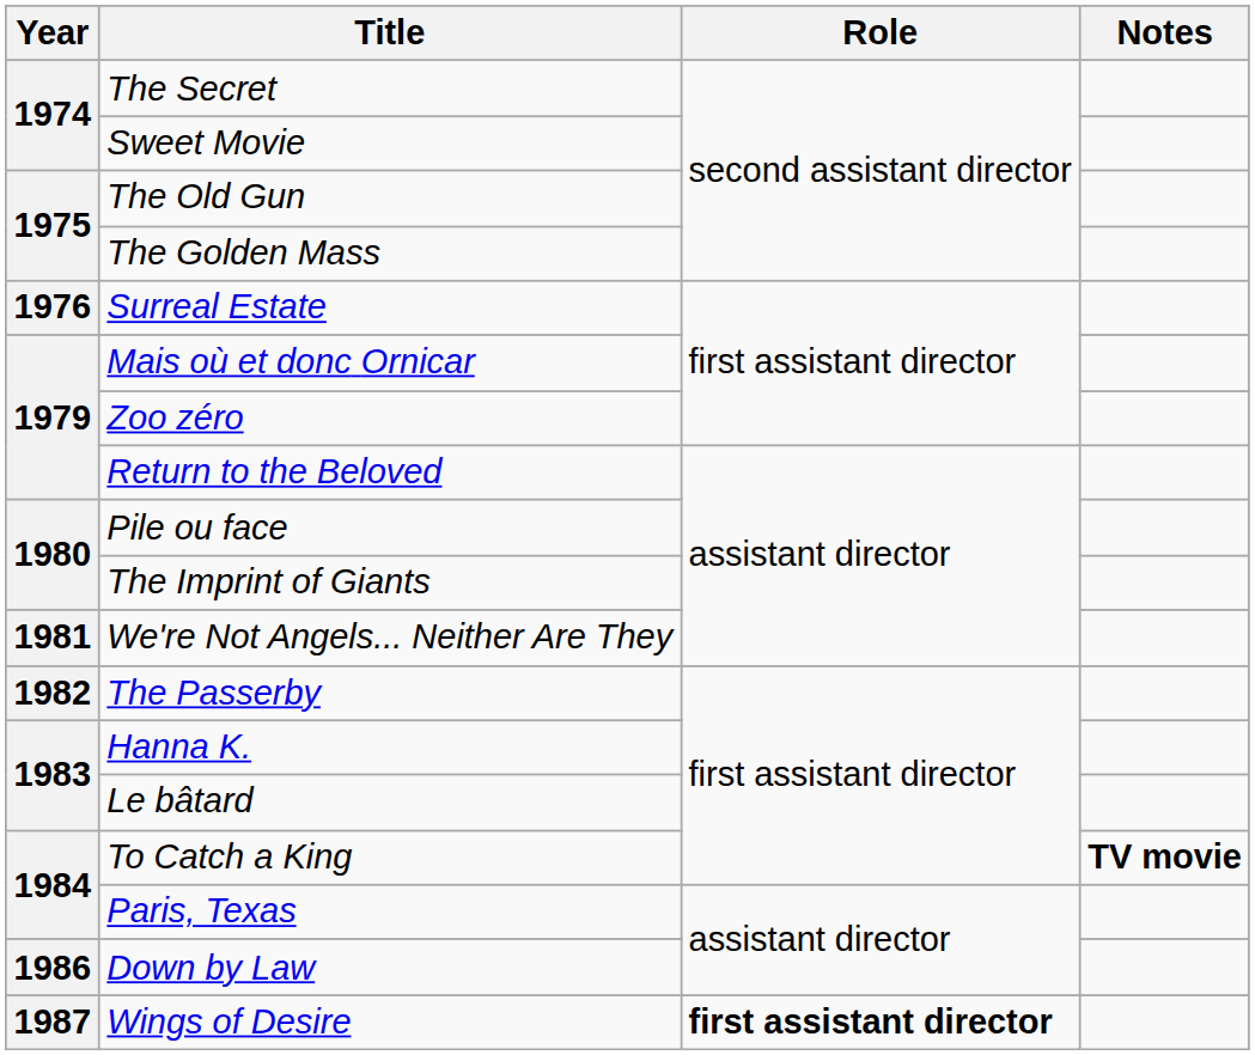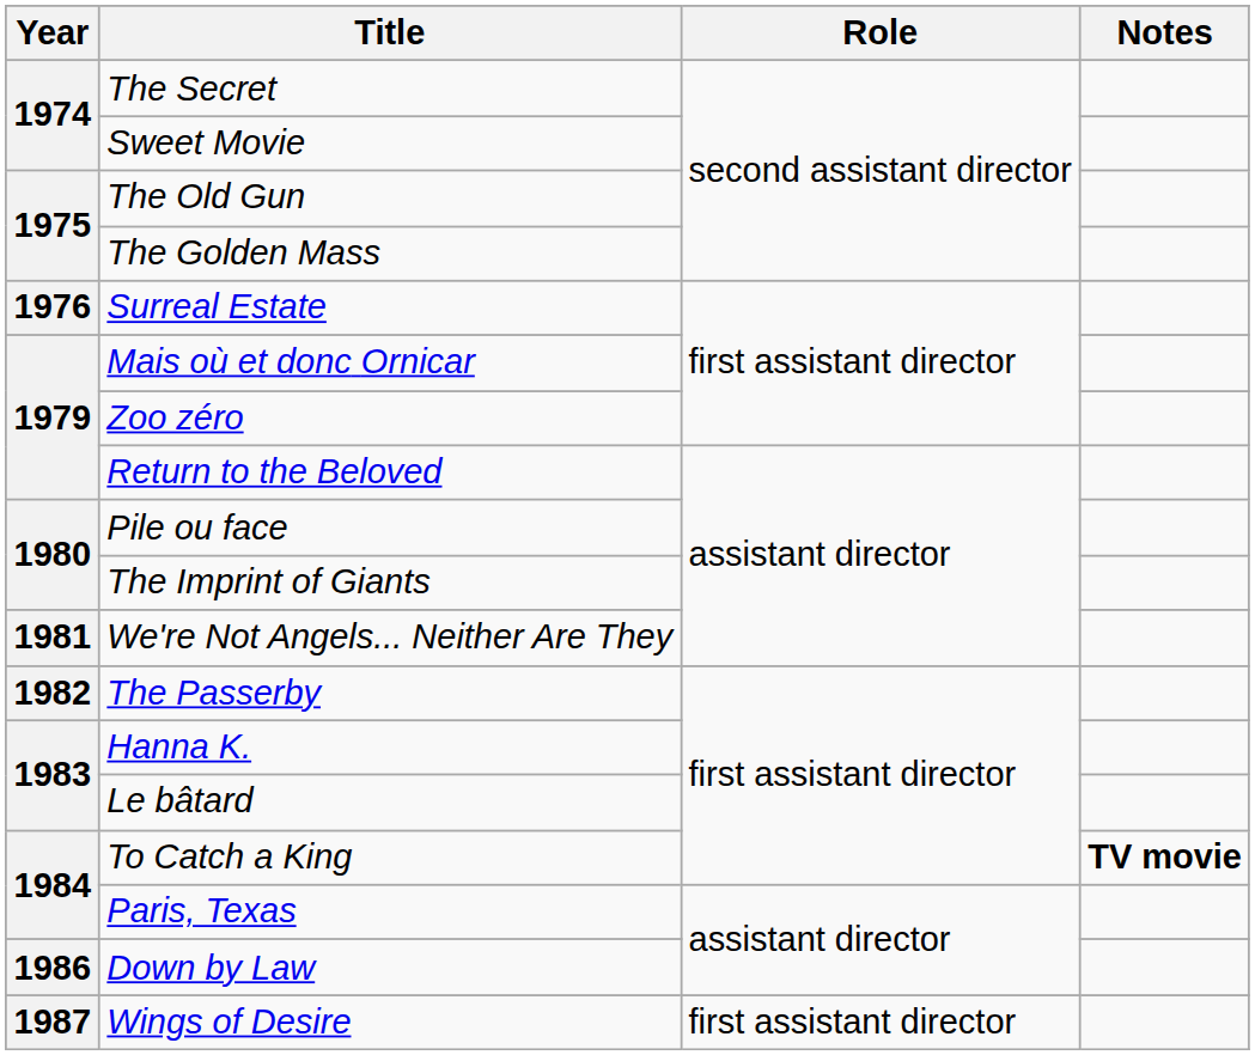Wings of Desire | Role: bold -> normal
